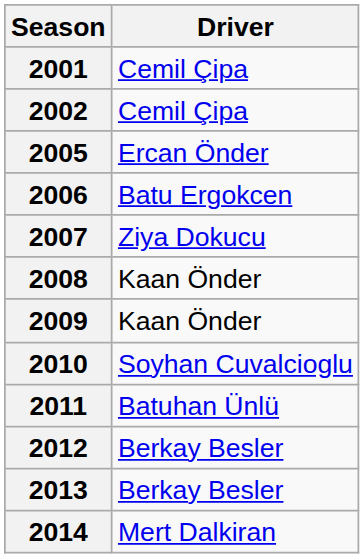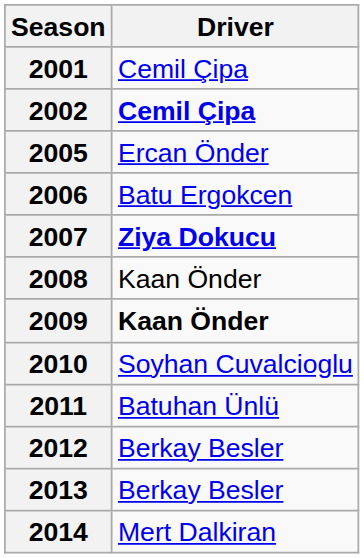2002 | Driver: normal -> bold
2007 | Driver: normal -> bold
2009 | Driver: normal -> bold
